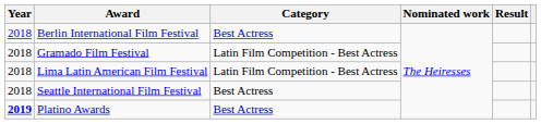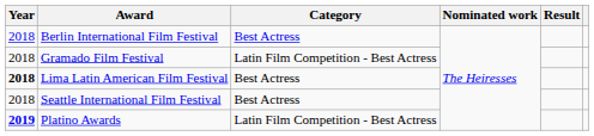Lima Latin American Film Festival | Year: normal -> bold
Lima Latin American Film Festival | Category: Latin Film Competition - Best Actress -> Best Actress
Platino Awards | Category: Best Actress -> Latin Film Competition - Best Actress
